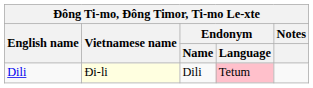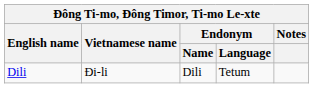row 4 | Vietnamese name: lightyellow background -> no background
row 4 | Endonym / Language: pink background -> no background
